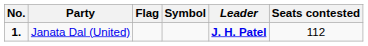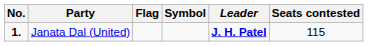Janata Dal (United) | Seats contested: 112 -> 115
